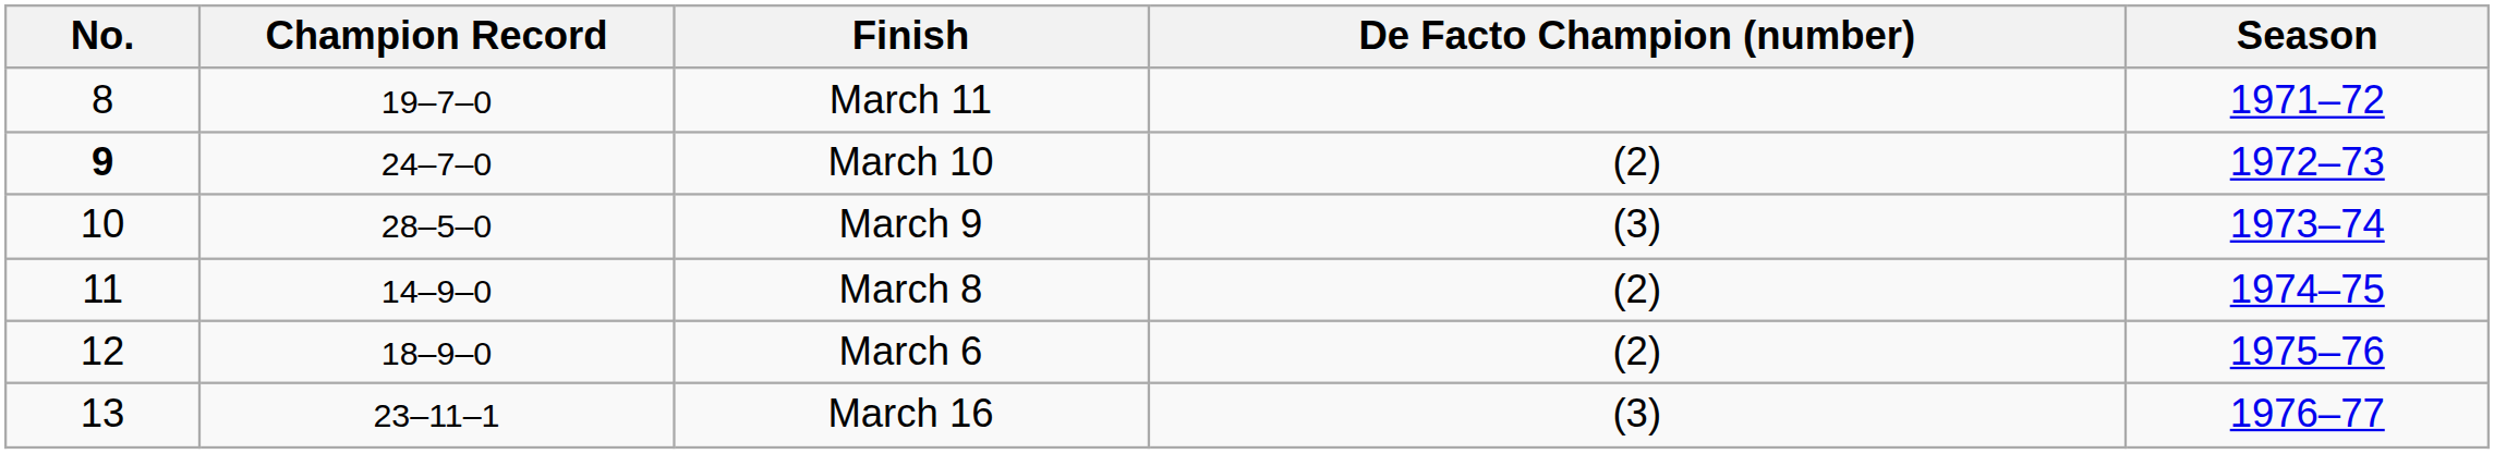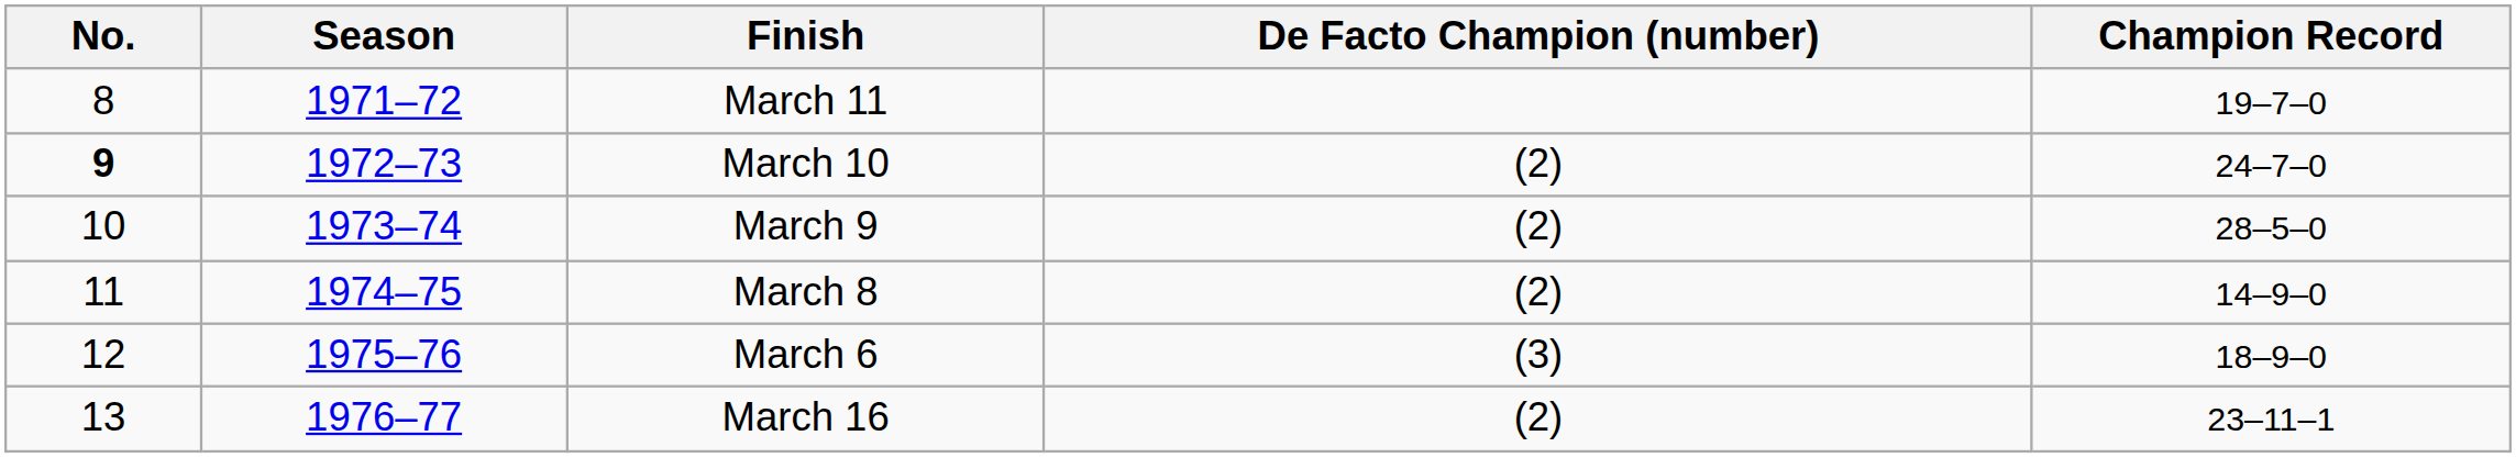columns swapped: Season <-> Champion Record
March 9 | De Facto Champion (number): (3) -> (2)
March 6 | De Facto Champion (number): (2) -> (3)
March 16 | De Facto Champion (number): (3) -> (2)
